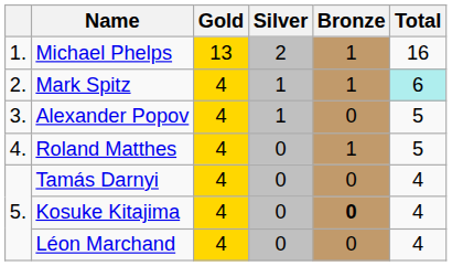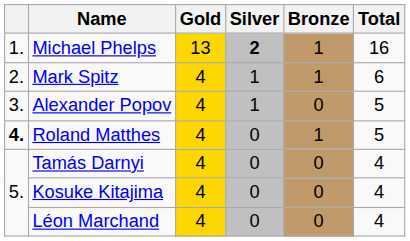Michael Phelps | Silver: normal -> bold
Mark Spitz | Total: paleturquoise background -> no background
Roland Matthes | column 1: normal -> bold
Kosuke Kitajima | Bronze: bold -> normal
